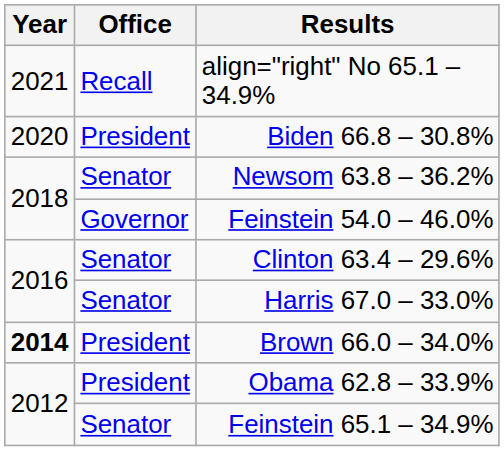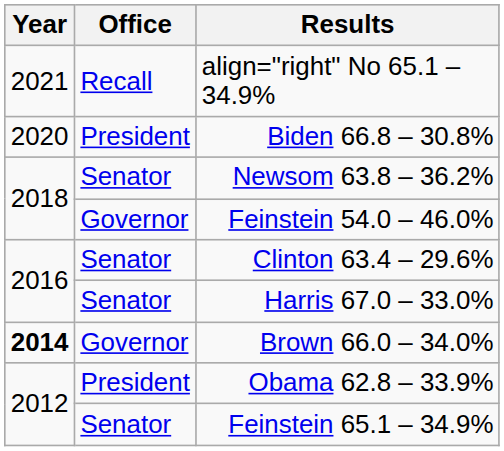Brown 66.0 – 34.0% | Office: President -> Governor
